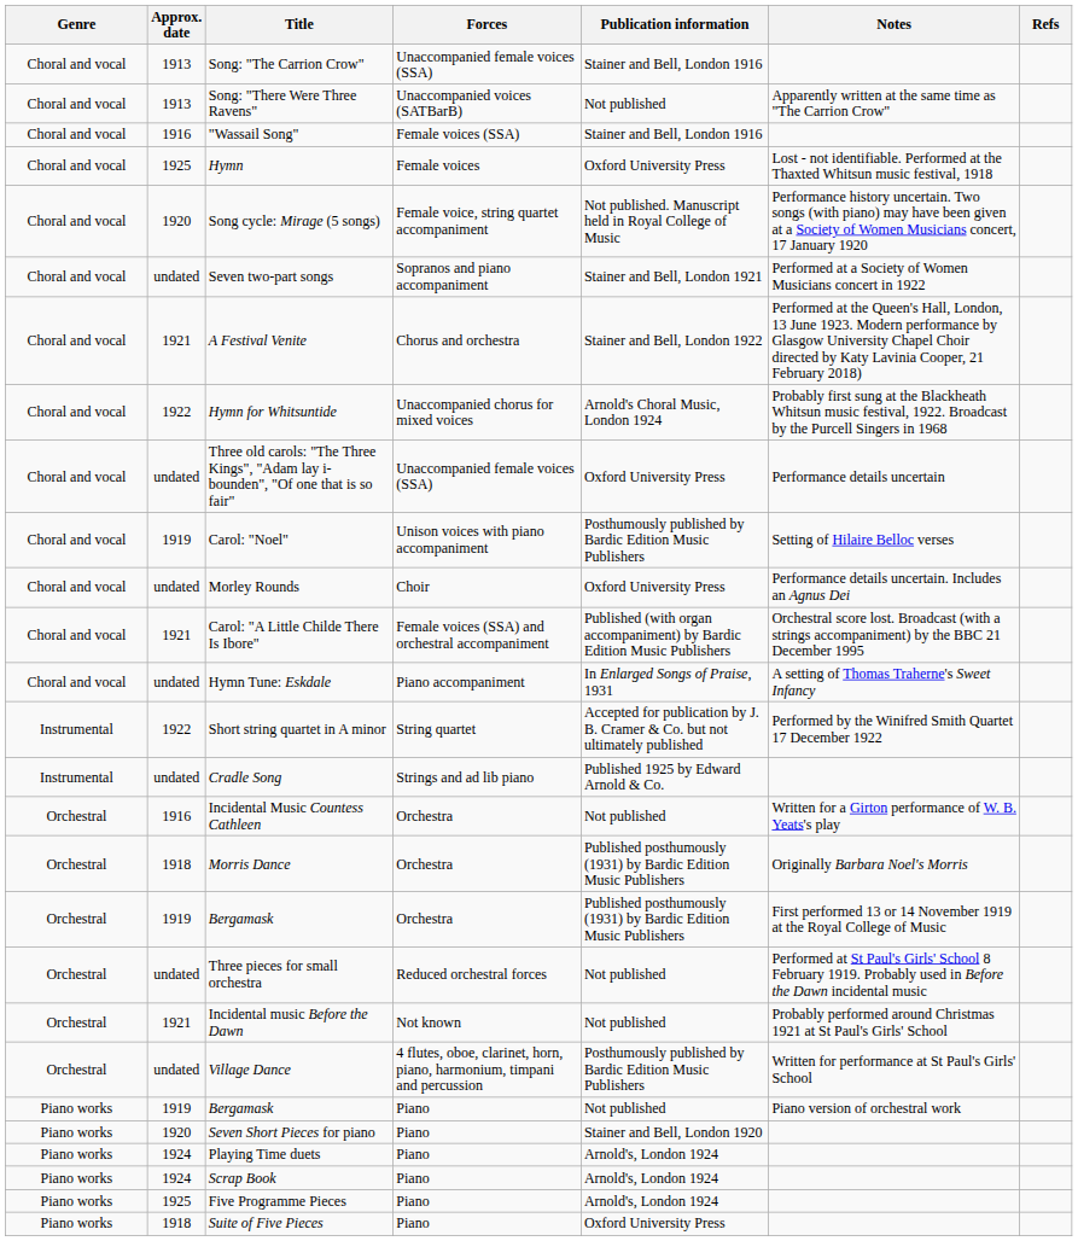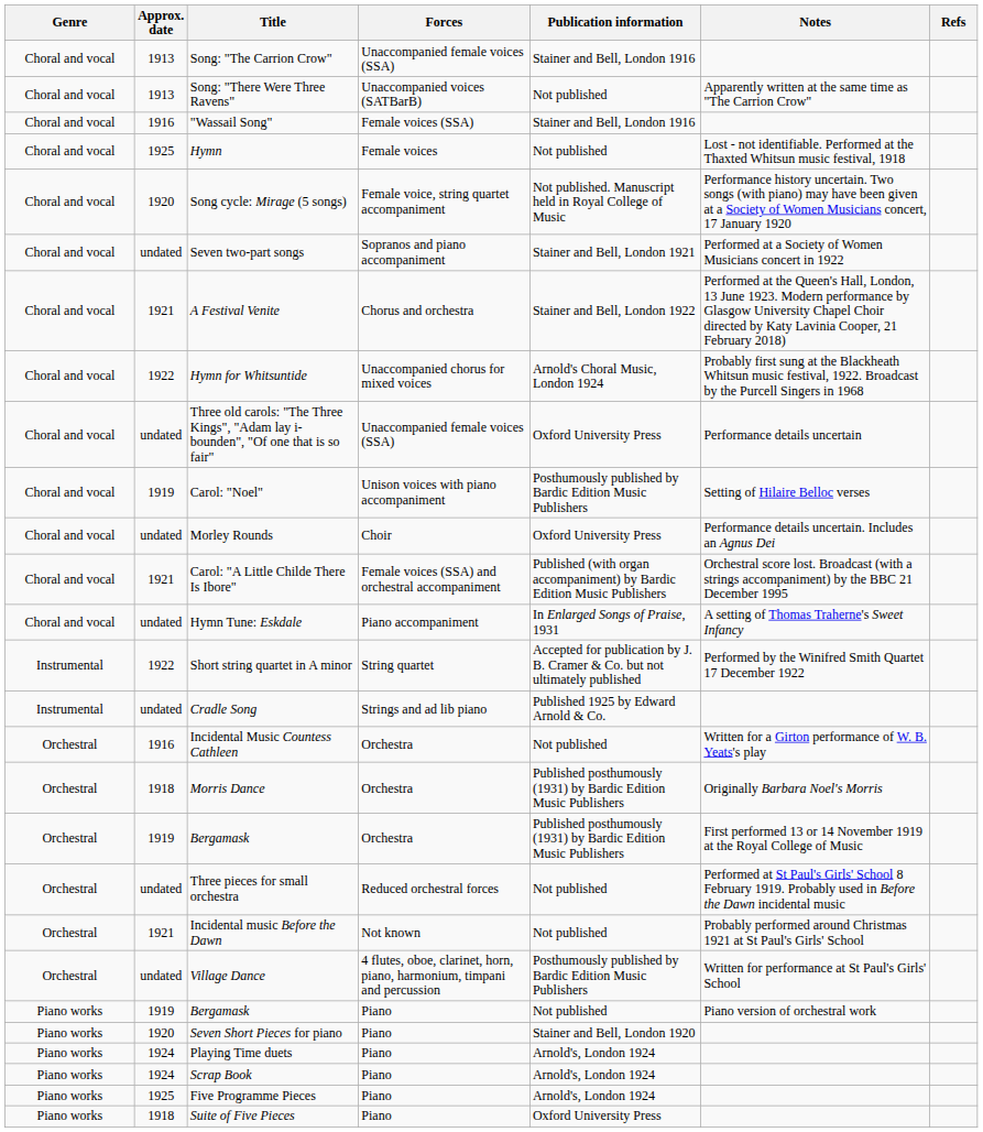Hymn | Publication information: Oxford University Press -> Not published
